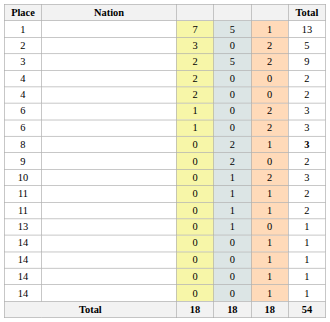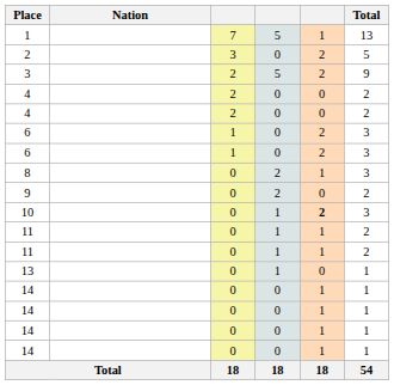8 | Total: bold -> normal
10 | column 5: normal -> bold
